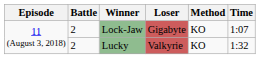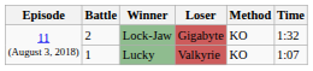Lock-Jaw | Time: 1:07 -> 1:32
Lucky | Battle: 2 -> 1
Lucky | Time: 1:32 -> 1:07
